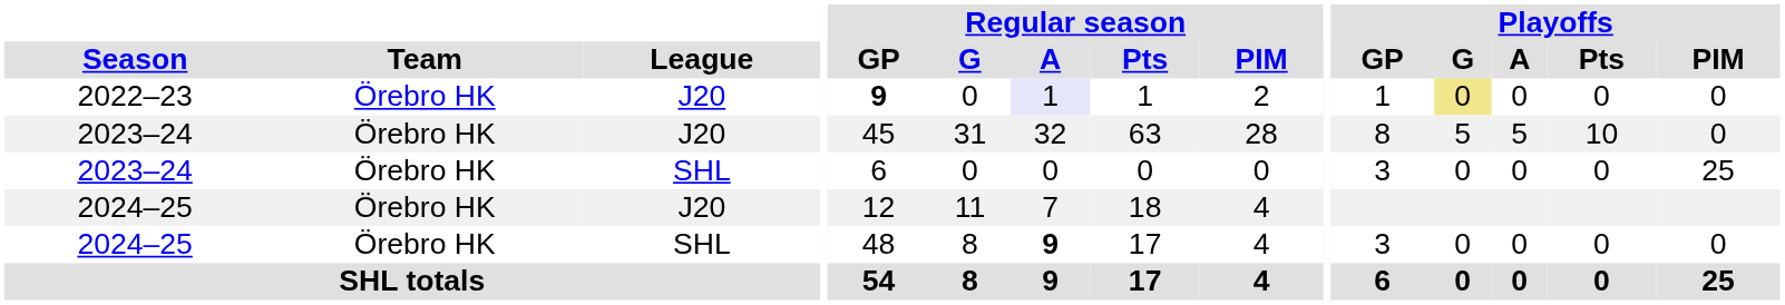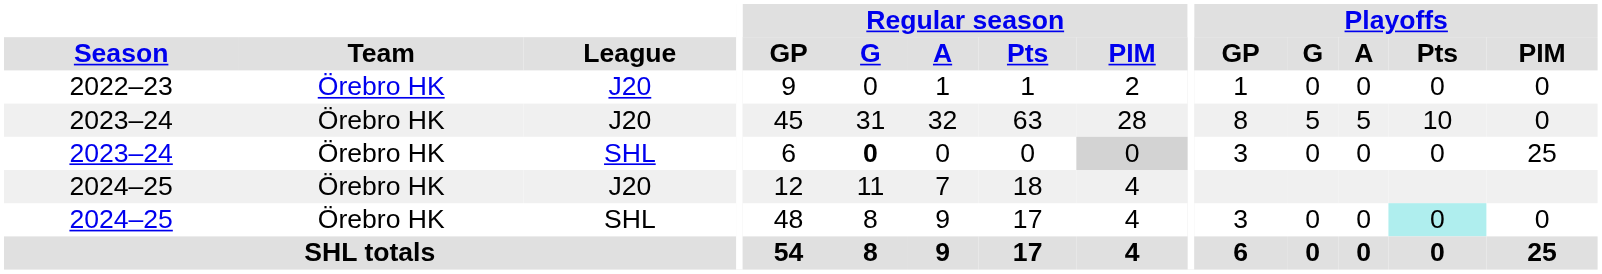2022–23 | Regular season / GP: bold -> normal
2022–23 | Regular season / A: lavender background -> no background
2022–23 | Playoffs / G: khaki background -> no background
2023–24 / SHL | Regular season / G: normal -> bold
2023–24 / SHL | Regular season / PIM: no background -> lightgrey background
2024–25 / SHL | Regular season / A: bold -> normal
2024–25 / SHL | Playoffs / Pts: no background -> paleturquoise background
